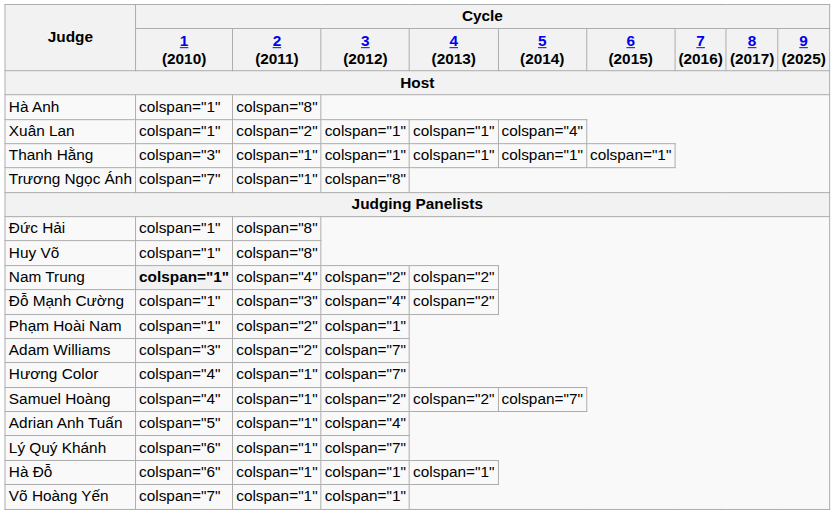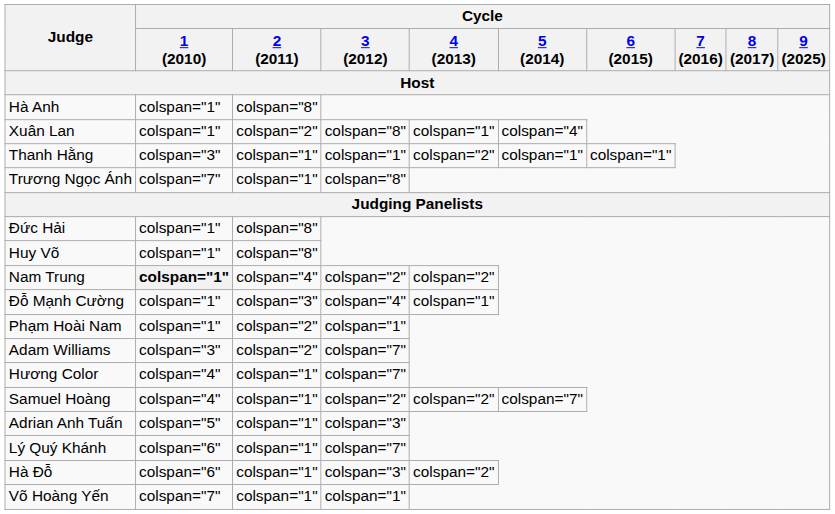Xuân Lan | Cycle / 3 (2012): colspan="1" -> colspan="8"
Thanh Hằng | Cycle / 4 (2013): colspan="1" -> colspan="2"
Đỗ Mạnh Cường | Cycle / 4 (2013): colspan="2" -> colspan="1"
Adrian Anh Tuấn | Cycle / 3 (2012): colspan="4" -> colspan="3"
Hà Đỗ | Cycle / 3 (2012): colspan="1" -> colspan="3"
Hà Đỗ | Cycle / 4 (2013): colspan="1" -> colspan="2"
